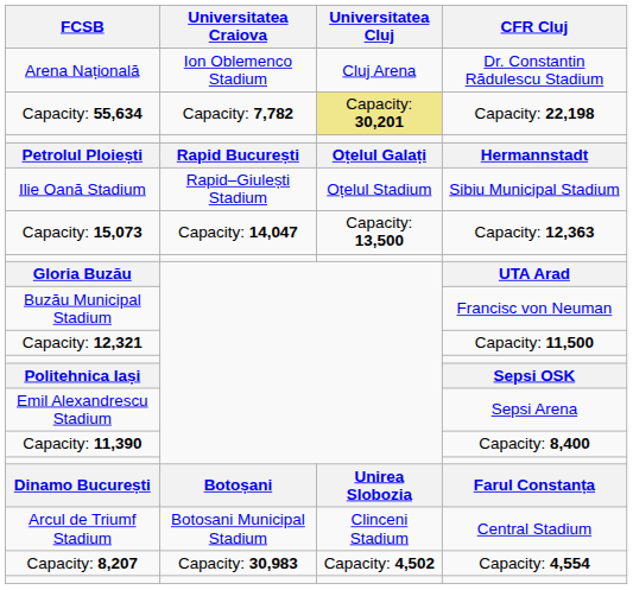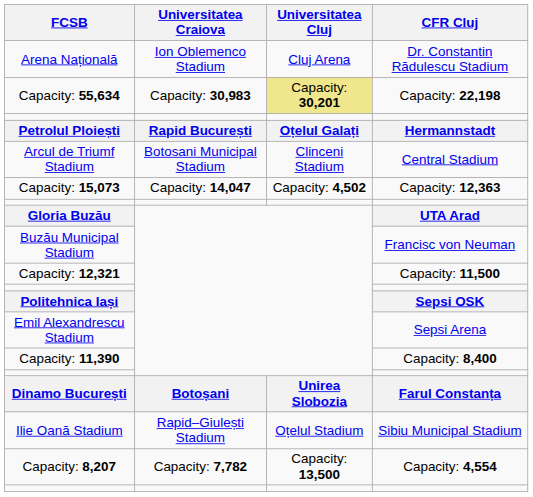Capacity: 55,634 | Universitatea Craiova: Capacity: 7,782 -> Capacity: 30,983
rows swapped: Ilie Oană Stadium <-> Arcul de Triumf Stadium
Capacity: 15,073 | Universitatea Cluj: Capacity: 13,500 -> Capacity: 4,502
Capacity: 8,207 | Universitatea Craiova: Capacity: 30,983 -> Capacity: 7,782
Capacity: 8,207 | Universitatea Cluj: Capacity: 4,502 -> Capacity: 13,500
